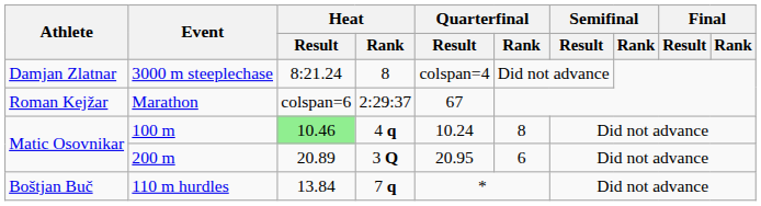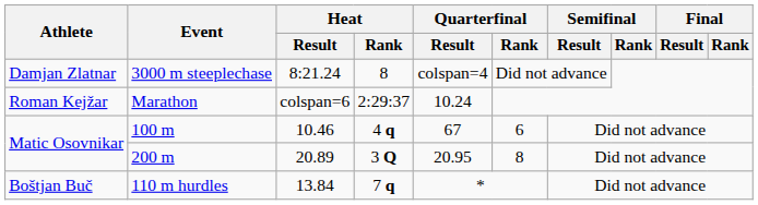Marathon | Quarterfinal / Result: 67 -> 10.24
100 m | Heat / Result: lightgreen background -> no background
100 m | Quarterfinal / Result: 10.24 -> 67
100 m | Quarterfinal / Rank: 8 -> 6
200 m | Quarterfinal / Rank: 6 -> 8
